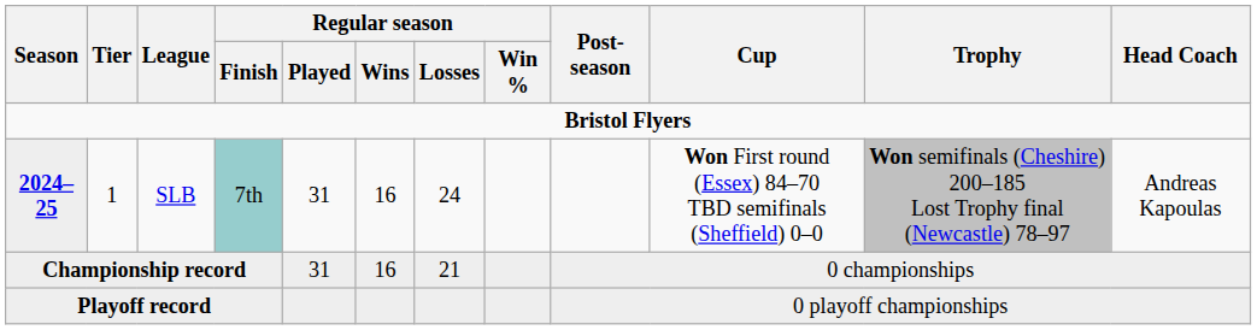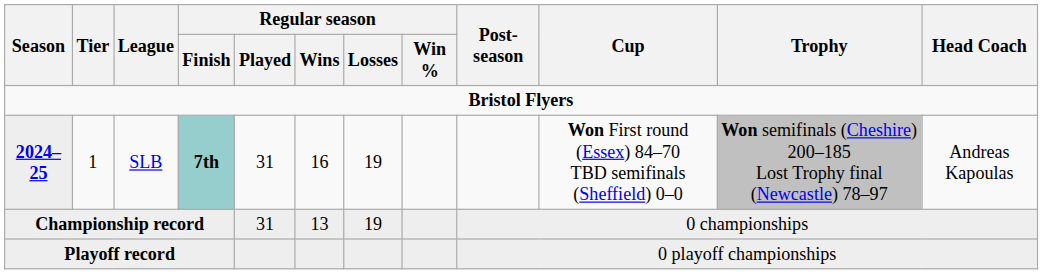2024–25 | Regular season / Finish: normal -> bold
2024–25 | Regular season / Losses: 24 -> 19
Championship record | Regular season / Wins: 16 -> 13
Championship record | Regular season / Losses: 21 -> 19
